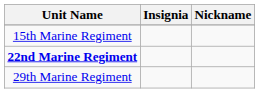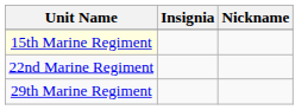15th Marine Regiment | Unit Name: no background -> lightyellow background
22nd Marine Regiment | Unit Name: bold -> normal
